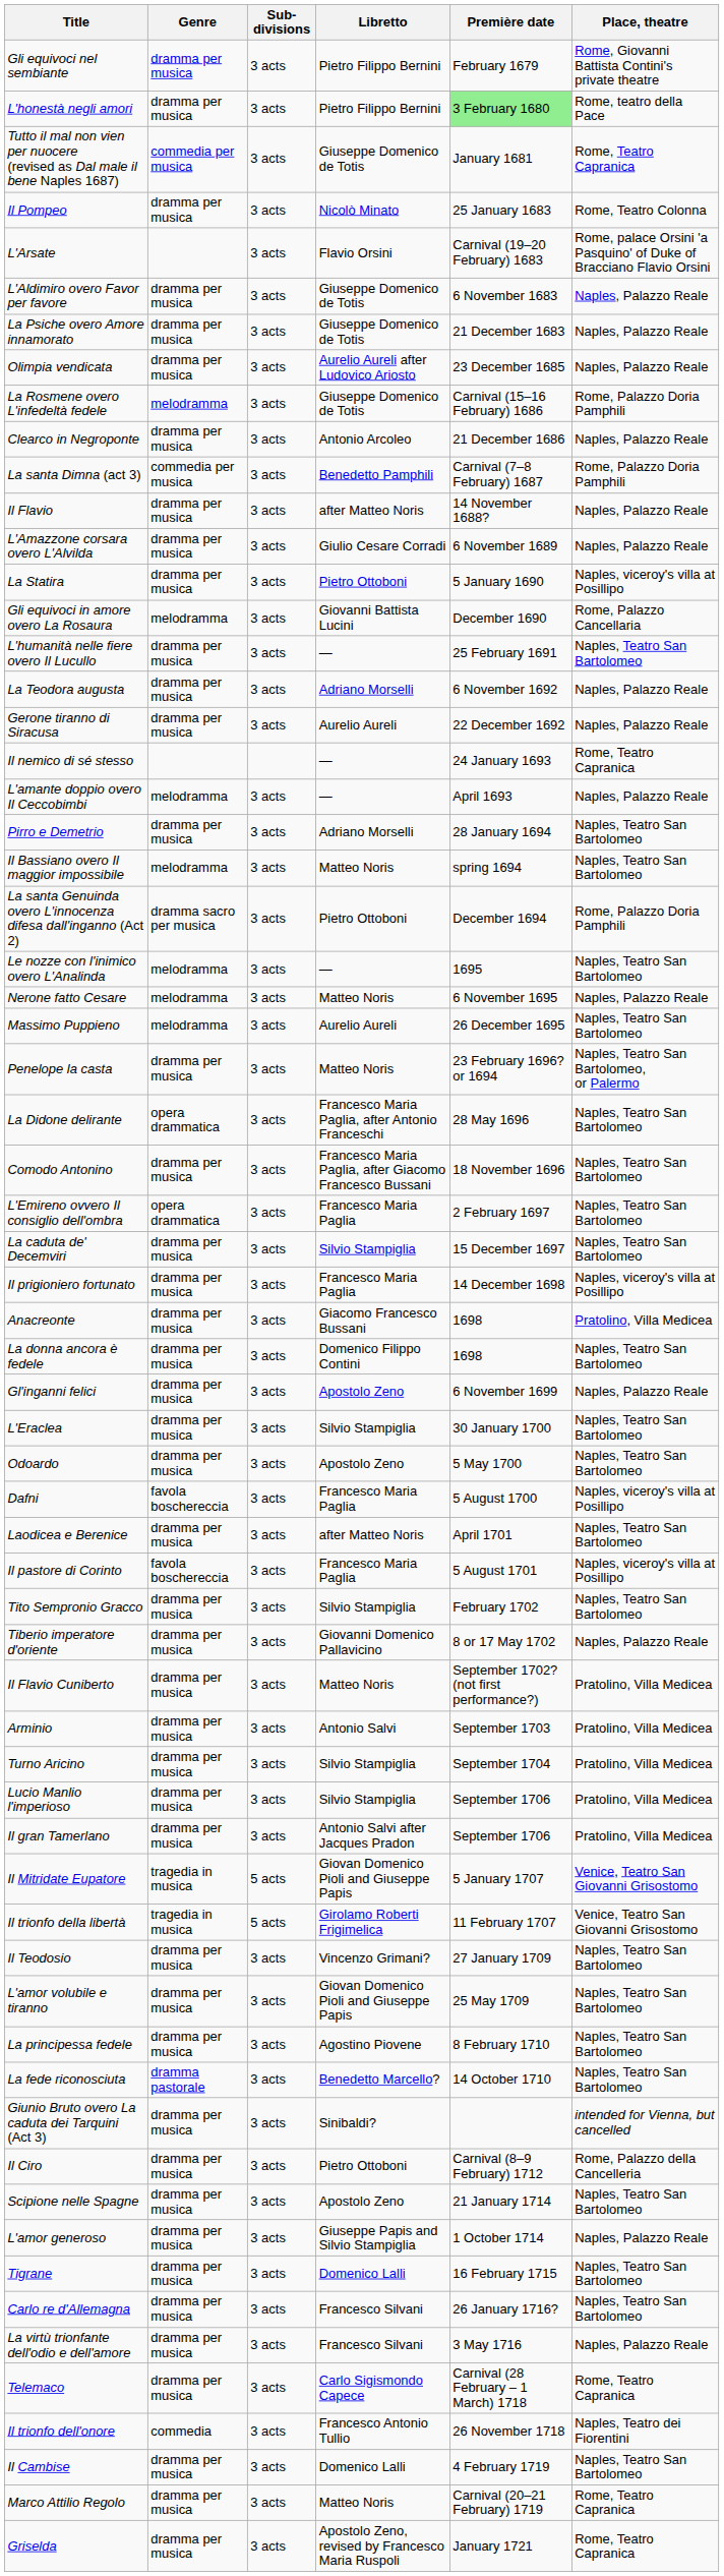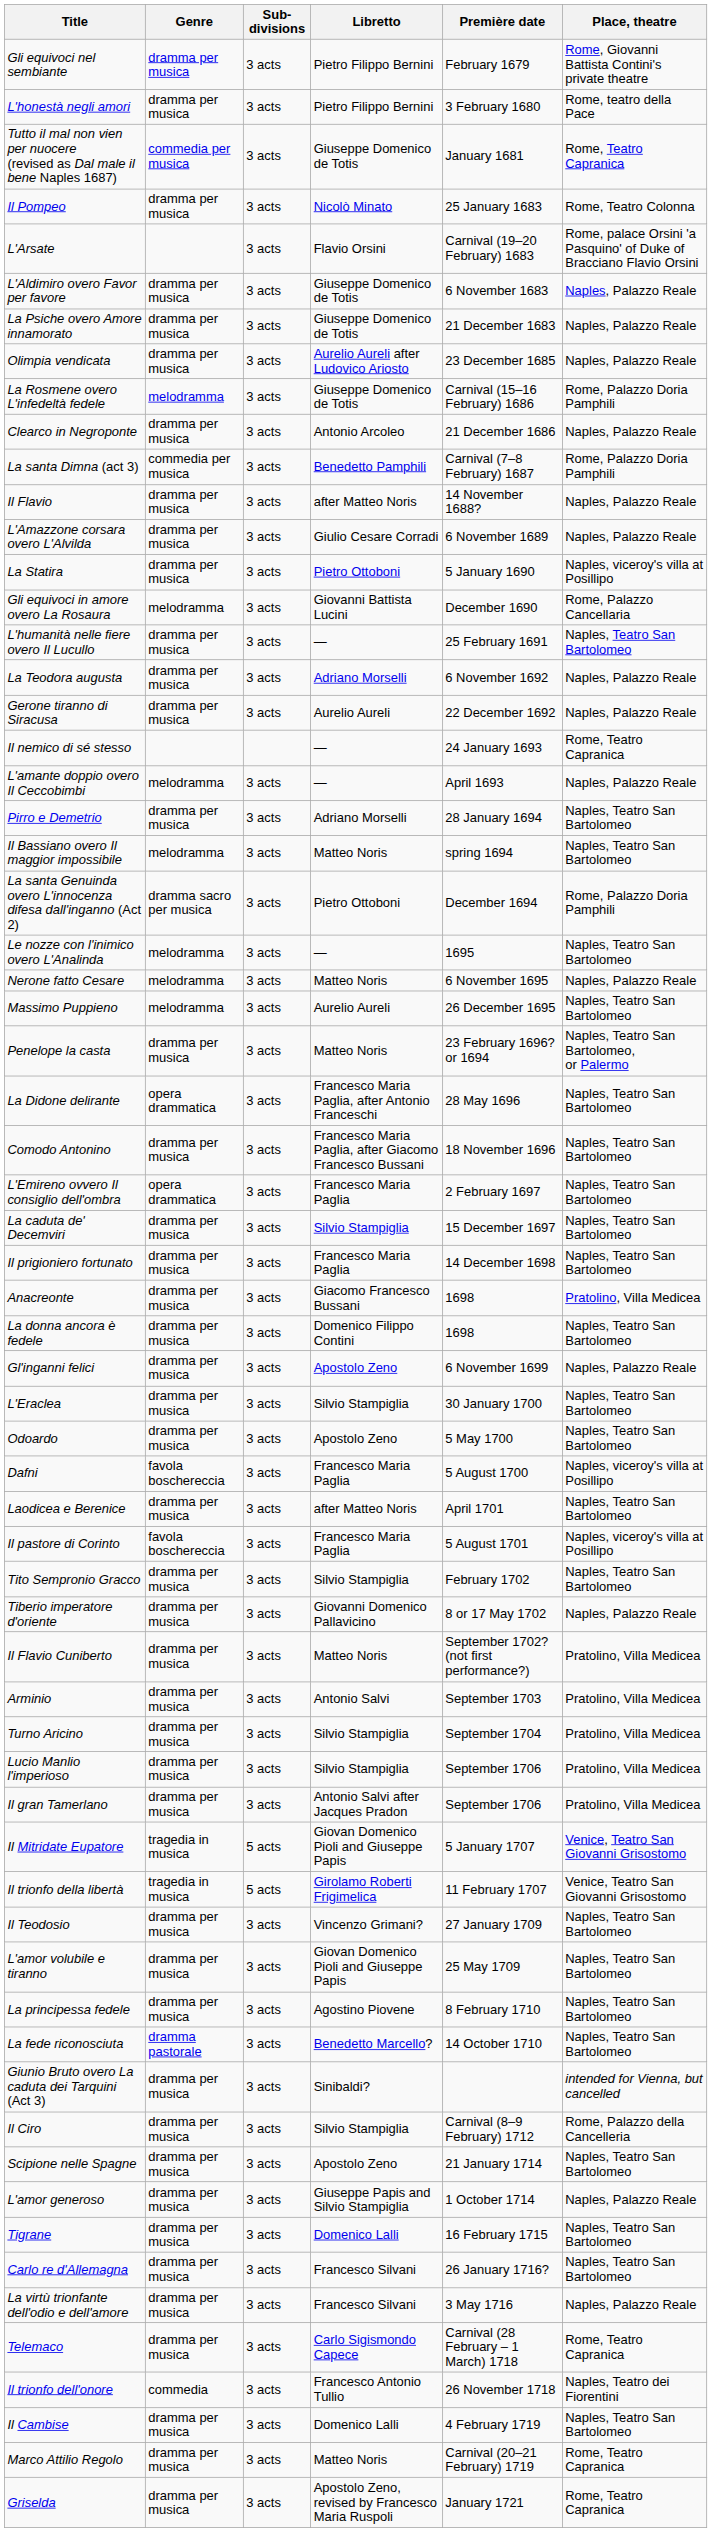L'honestà negli amori | Première date: lightgreen background -> no background
Il prigioniero fortunato | Place, theatre: Naples, viceroy's villa at Posillipo -> Naples, Teatro San Bartolomeo
Il Ciro | Libretto: Pietro Ottoboni -> Silvio Stampiglia
